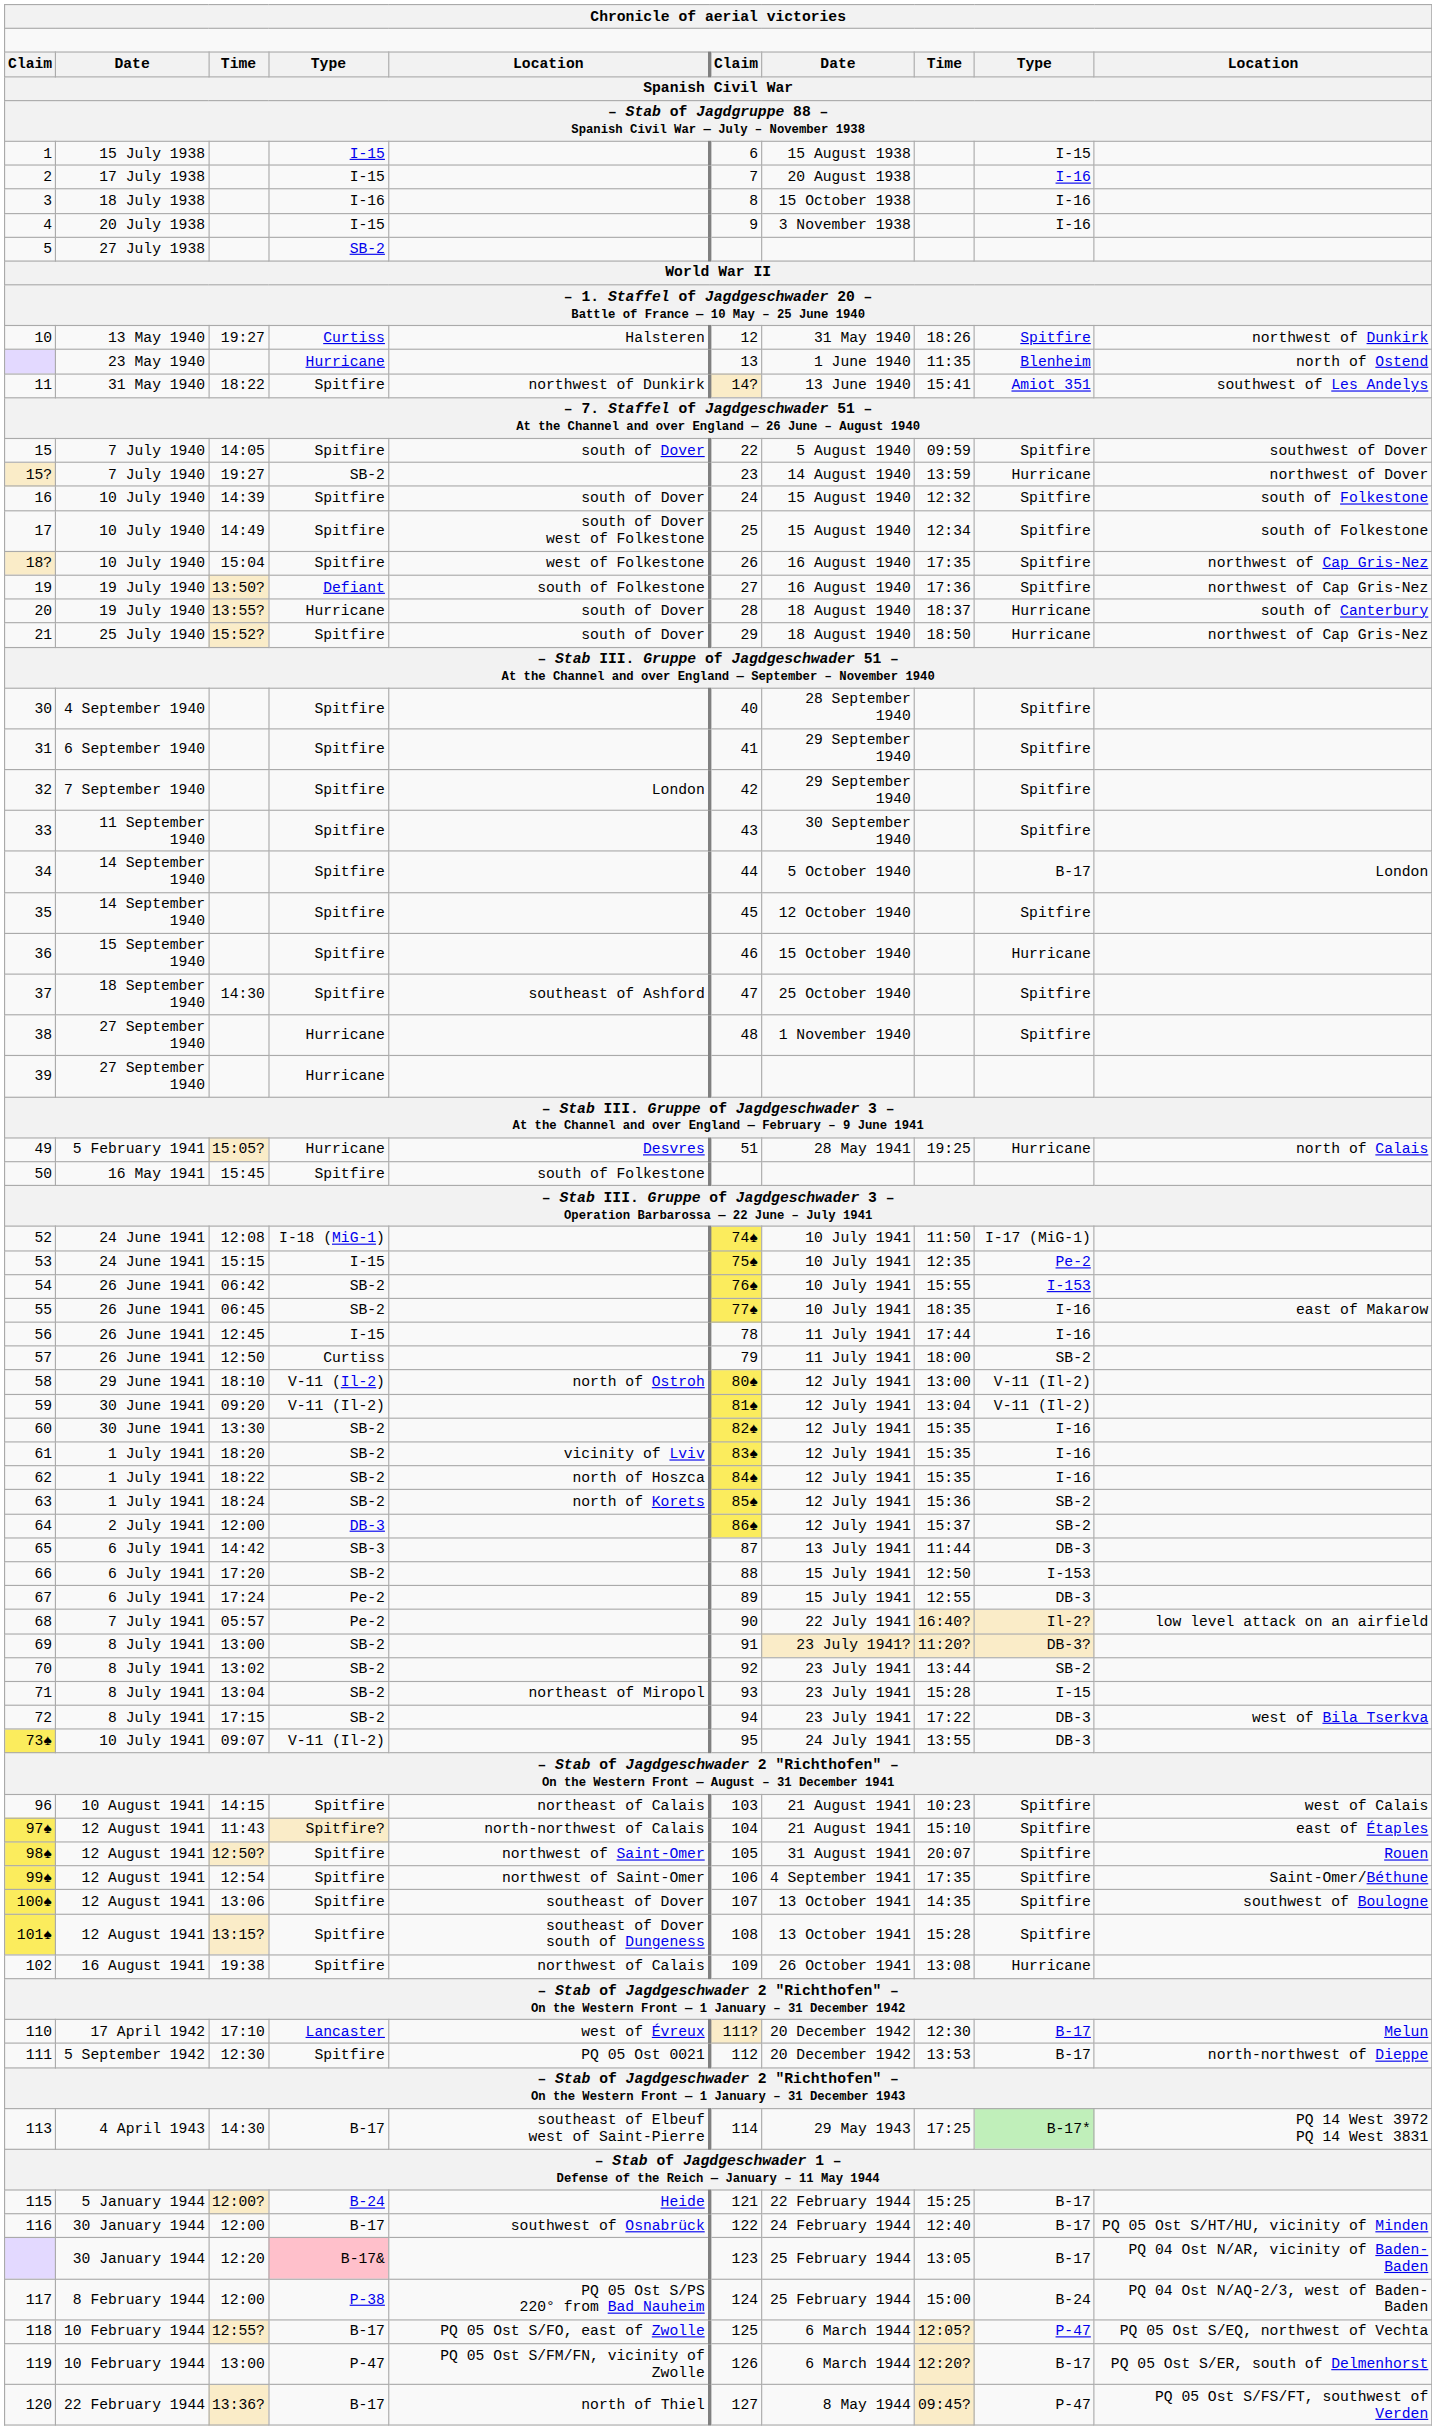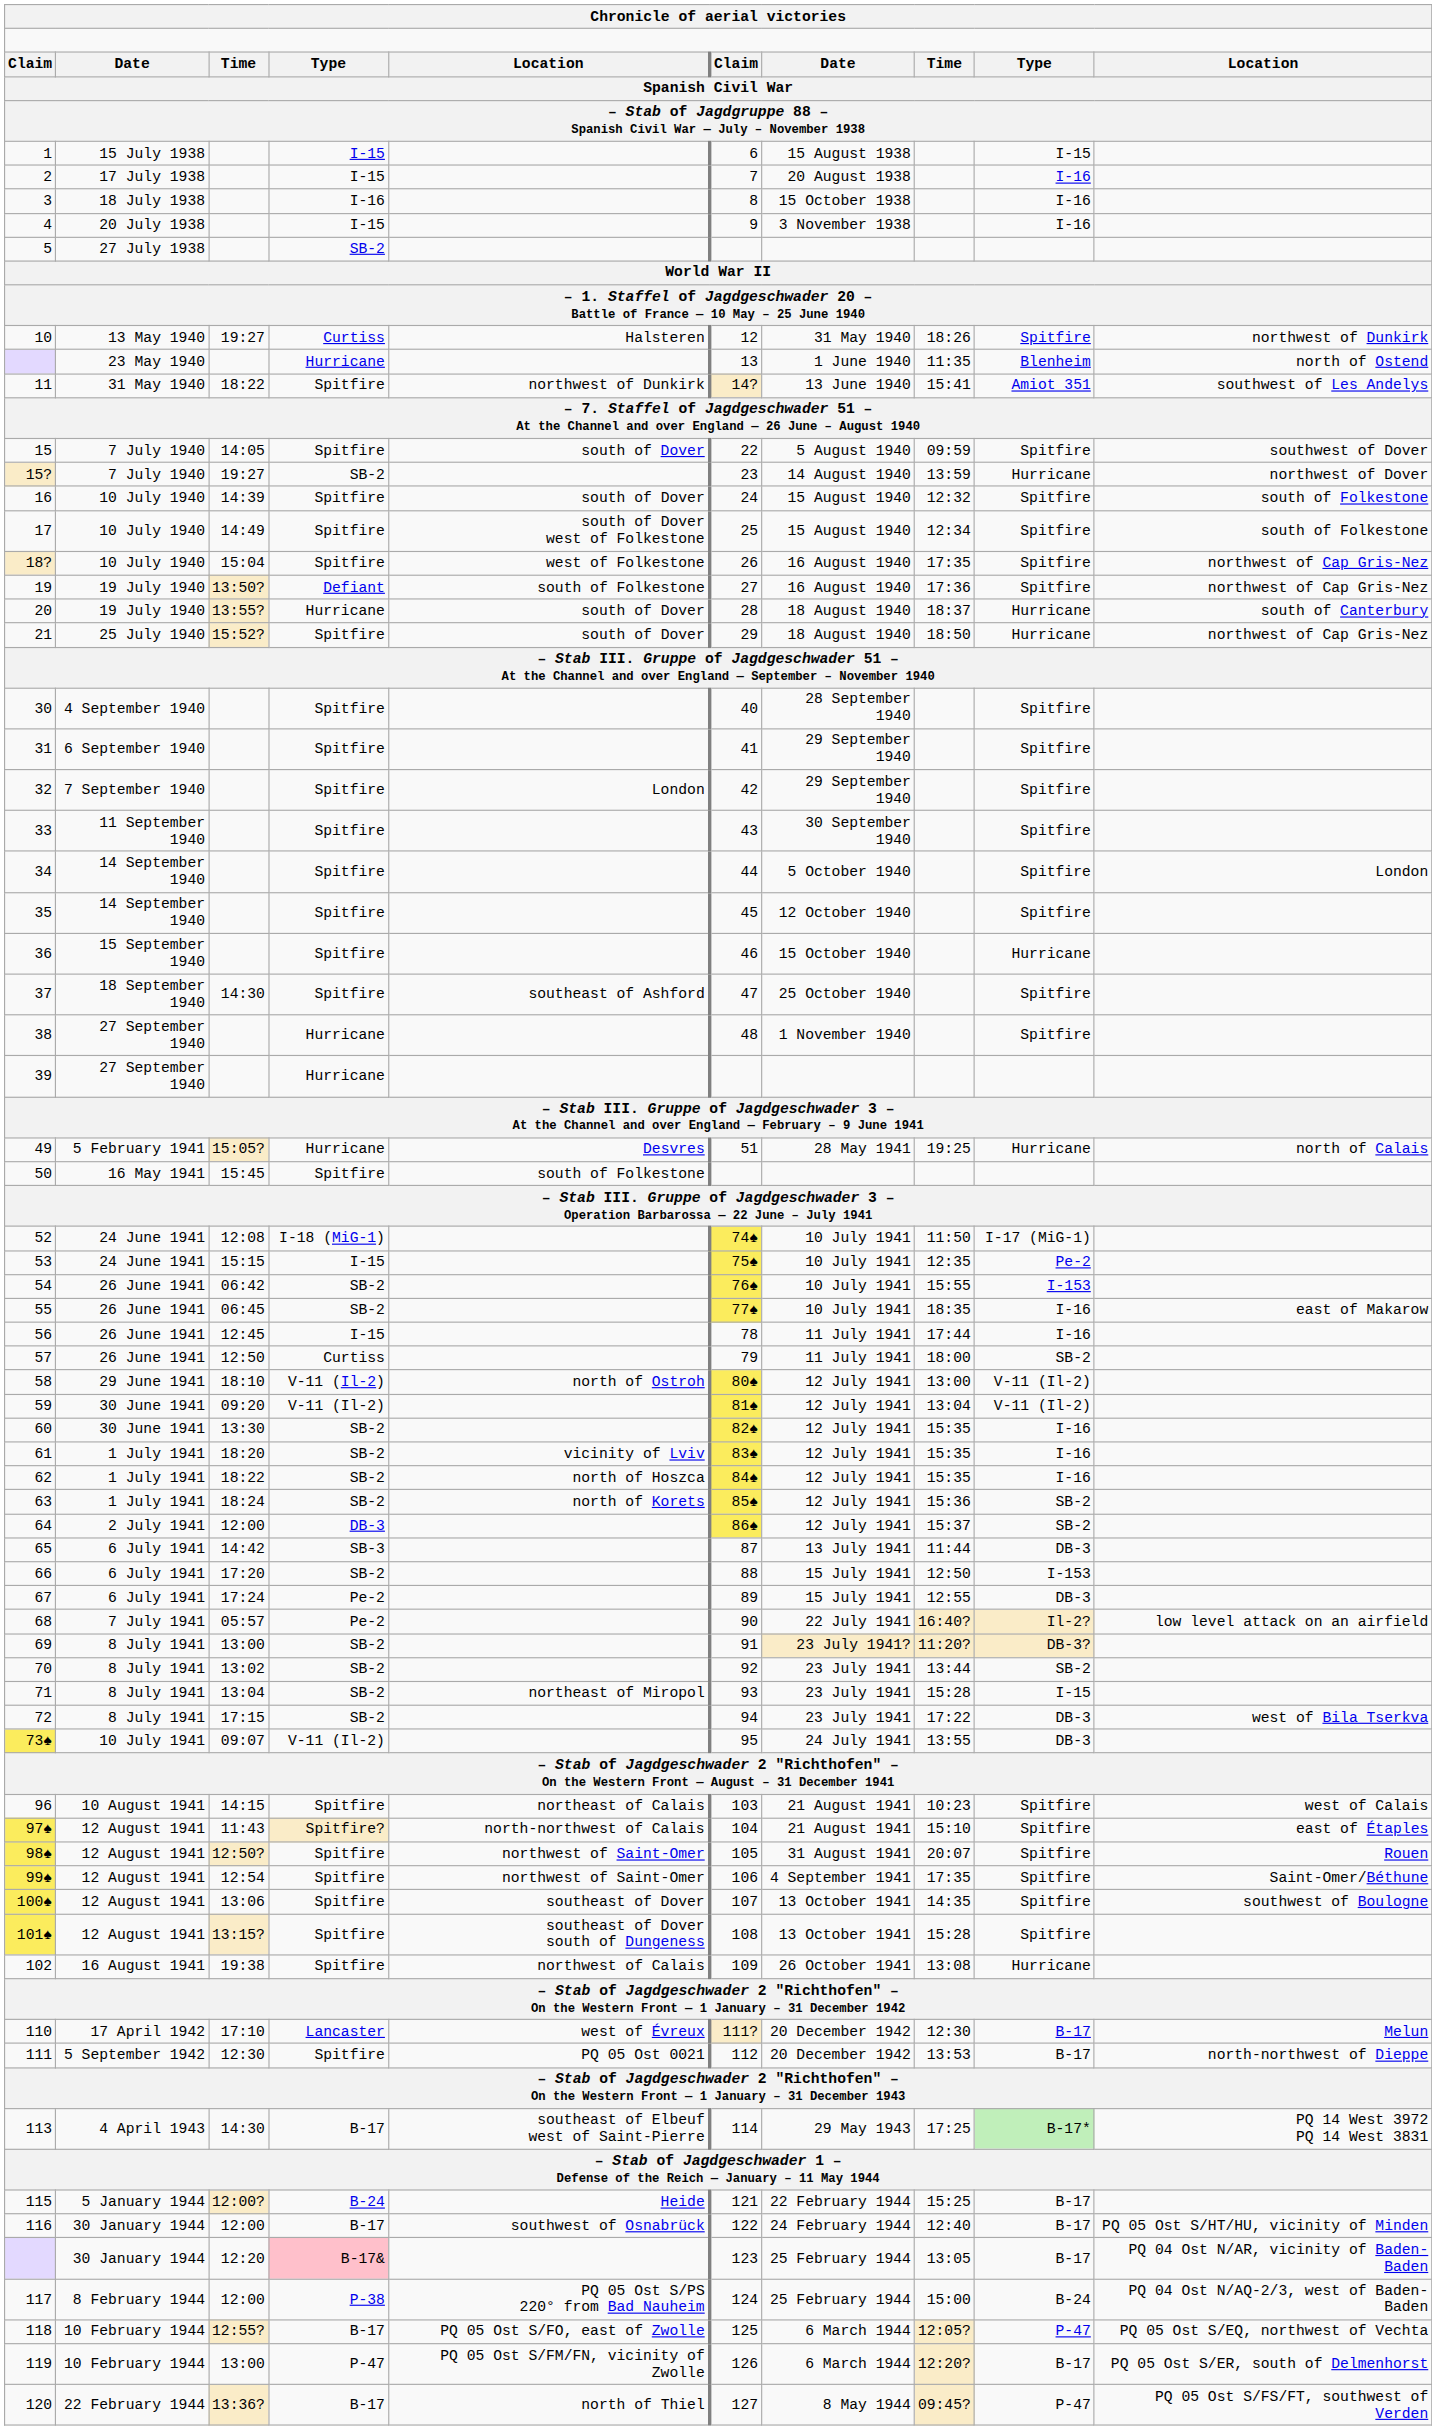34 | column 9: B-17 -> Spitfire
